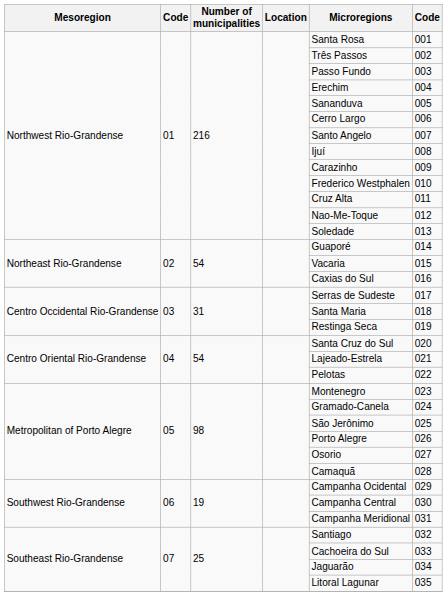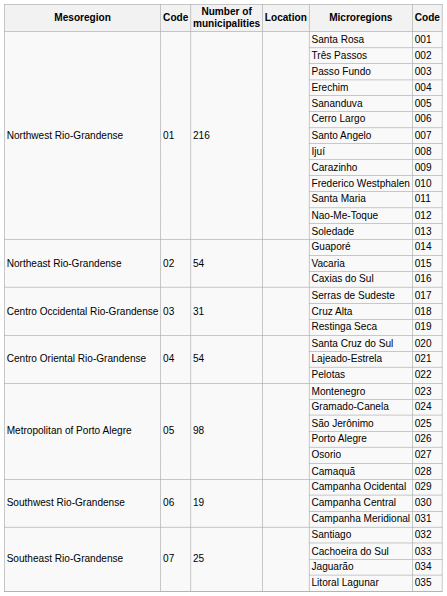row 12 | Microregions: Cruz Alta -> Santa Maria
row 19 | Microregions: Santa Maria -> Cruz Alta
